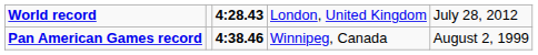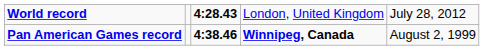Pan American Games record | column 4: normal -> bold
